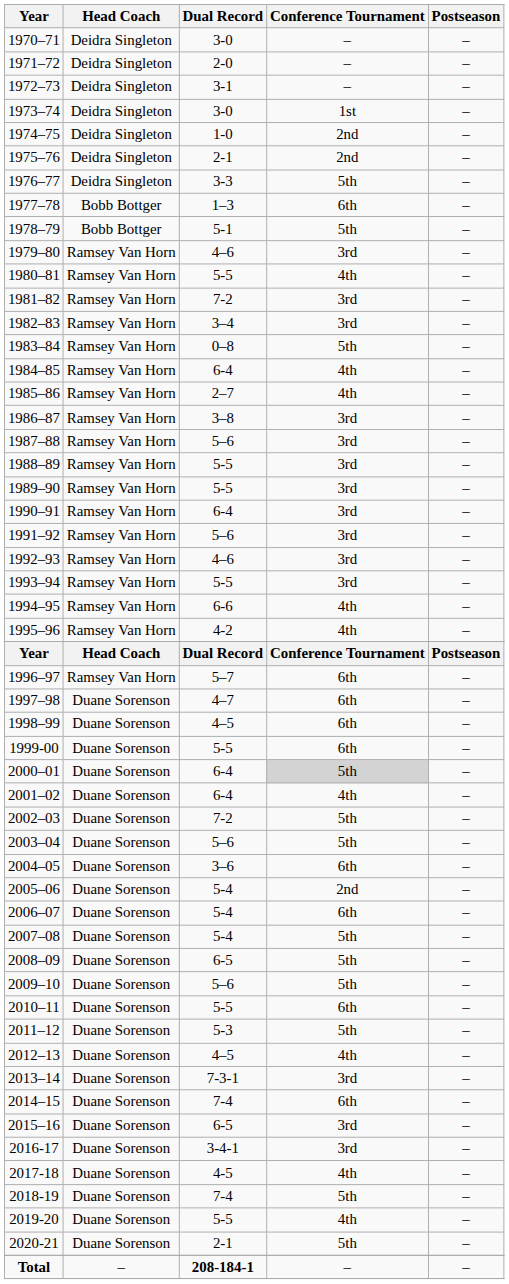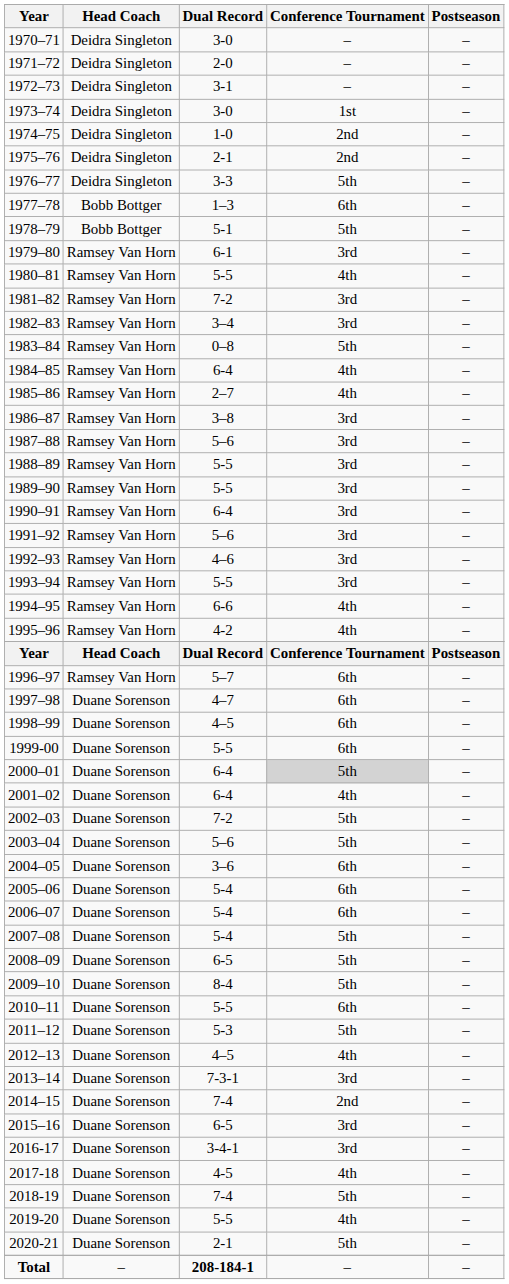1979–80 | Dual Record: 4–6 -> 6-1
2005–06 | Conference Tournament: 2nd -> 6th
2009–10 | Dual Record: 5–6 -> 8-4
2014–15 | Conference Tournament: 6th -> 2nd
